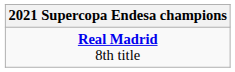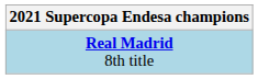row 2 | column 1: no background -> lightblue background
